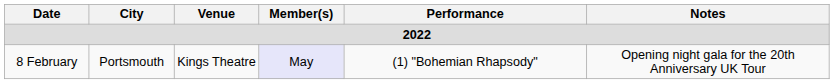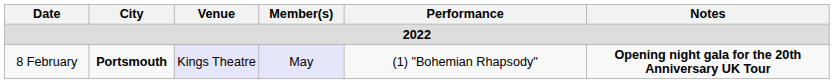8 February | City: normal -> bold
8 February | Venue: no background -> lavender background
8 February | Notes: normal -> bold
